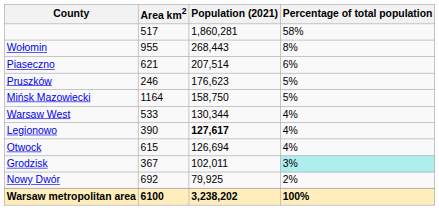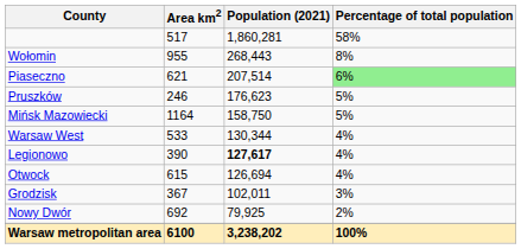Piaseczno | Percentage of total population: no background -> lightgreen background
Grodzisk | Percentage of total population: paleturquoise background -> no background
